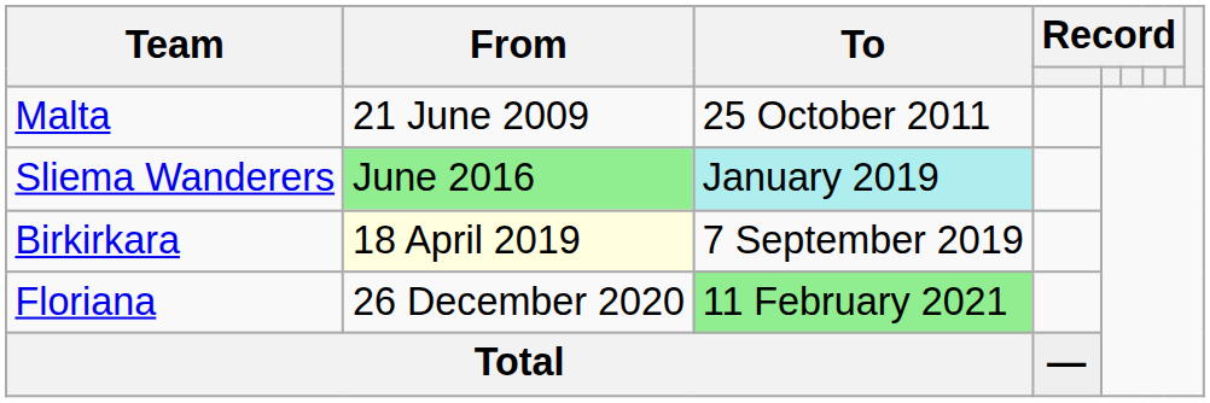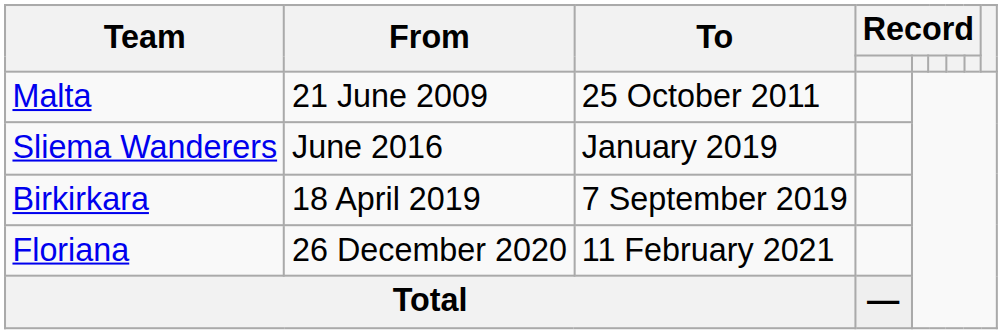Sliema Wanderers | From: lightgreen background -> no background
Sliema Wanderers | To: paleturquoise background -> no background
Birkirkara | From: lightyellow background -> no background
Floriana | To: lightgreen background -> no background
